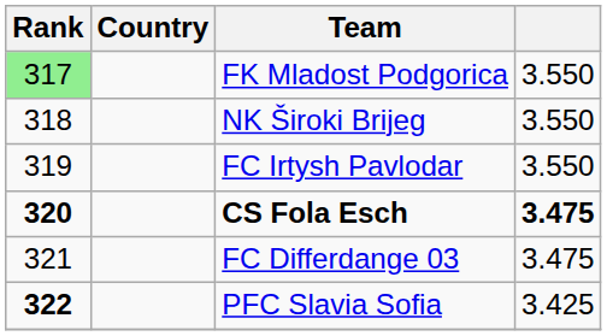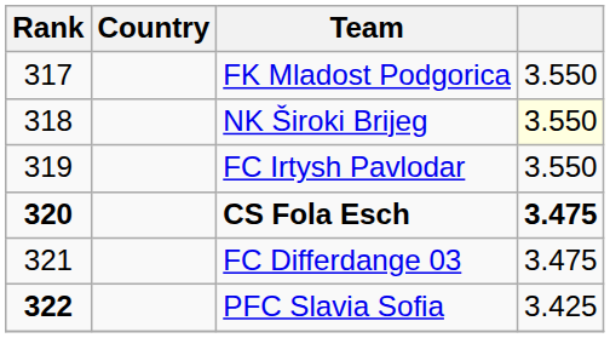FK Mladost Podgorica | Rank: lightgreen background -> no background
NK Široki Brijeg | column 4: no background -> lightyellow background
